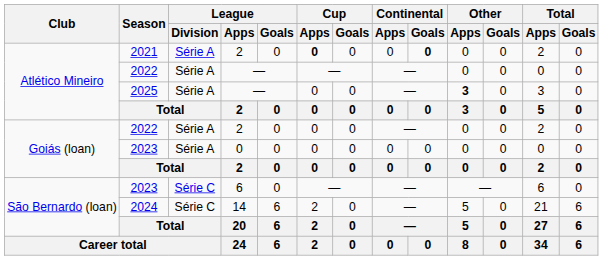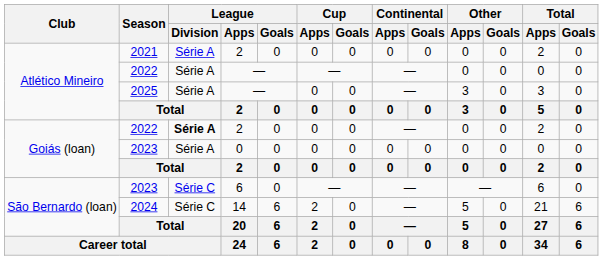2021 | Cup / Apps: bold -> normal
2021 | Continental / Goals: bold -> normal
2025 | Other / Apps: bold -> normal
2022 / 2 | League / Division: normal -> bold
